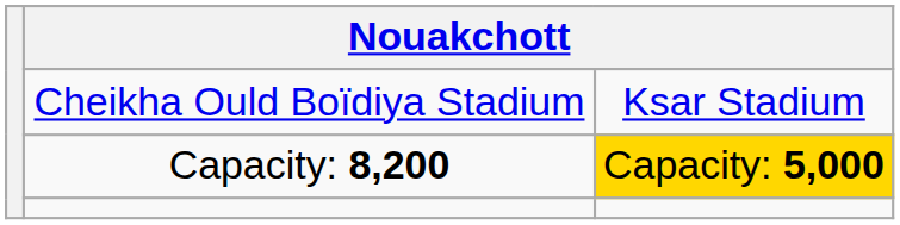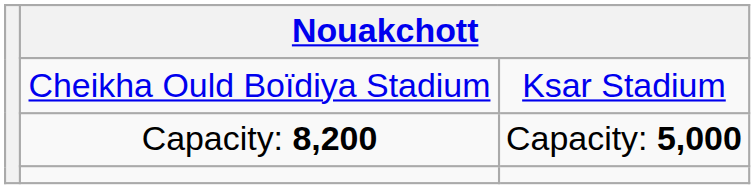Capacity: 8,200 | column 3: gold background -> no background
